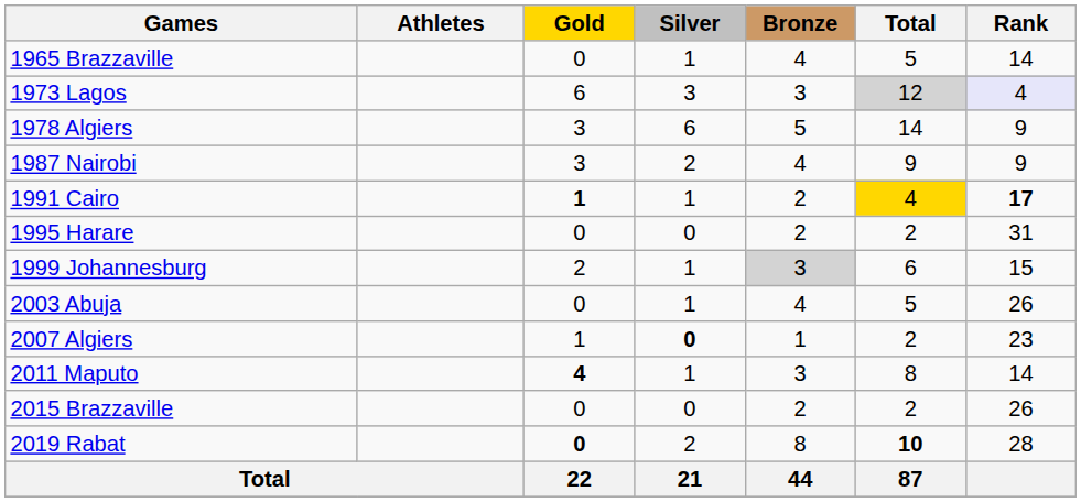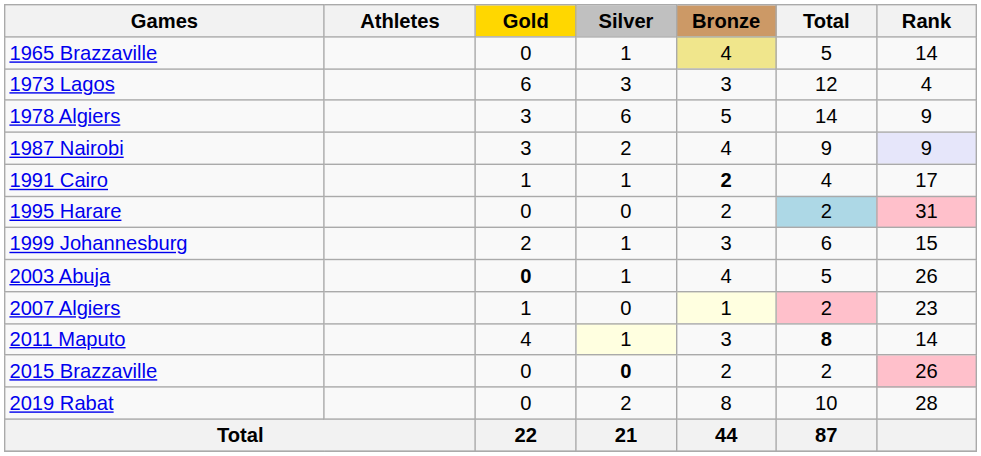1965 Brazzaville | Bronze: no background -> khaki background
1973 Lagos | Total: lightgrey background -> no background
1973 Lagos | Rank: lavender background -> no background
1987 Nairobi | Rank: no background -> lavender background
1991 Cairo | Gold: bold -> normal
1991 Cairo | Bronze: normal -> bold
1991 Cairo | Total: gold background -> no background
1991 Cairo | Rank: bold -> normal
1995 Harare | Total: no background -> lightblue background
1995 Harare | Rank: no background -> pink background
1999 Johannesburg | Bronze: lightgrey background -> no background
2003 Abuja | Gold: normal -> bold
2007 Algiers | Silver: bold -> normal
2007 Algiers | Bronze: no background -> lightyellow background
2007 Algiers | Total: no background -> pink background
2011 Maputo | Gold: bold -> normal
2011 Maputo | Silver: no background -> lightyellow background
2011 Maputo | Total: normal -> bold
2015 Brazzaville | Silver: normal -> bold
2015 Brazzaville | Rank: no background -> pink background
2019 Rabat | Gold: bold -> normal
2019 Rabat | Total: bold -> normal
